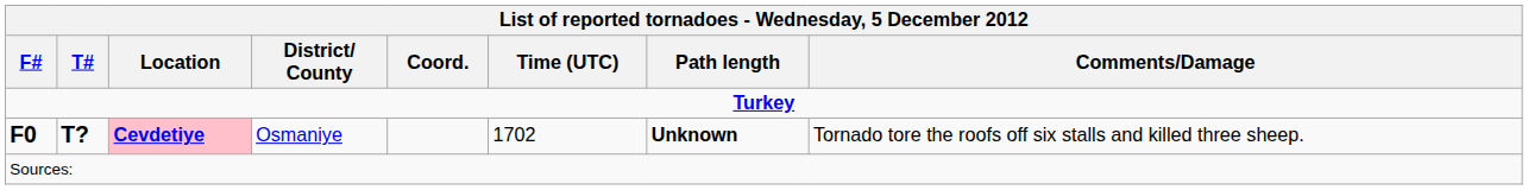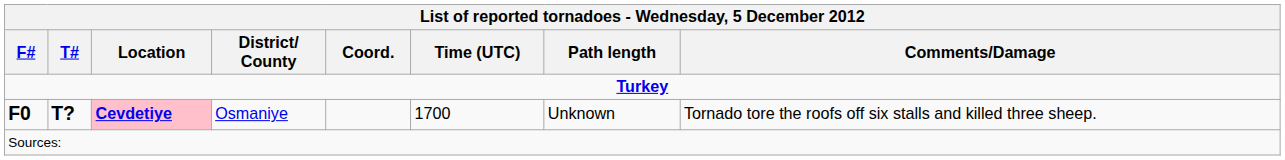F0 | Time (UTC): 1702 -> 1700
F0 | Path length: bold -> normal
